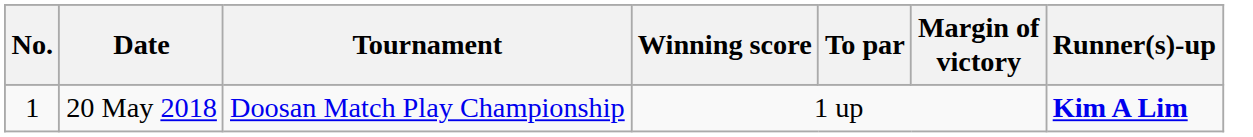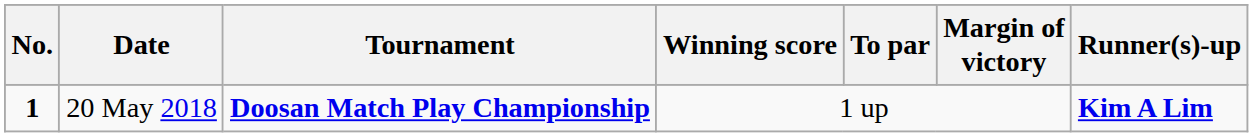20 May 2018 | No.: normal -> bold
20 May 2018 | Tournament: normal -> bold
